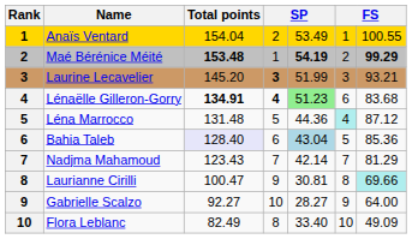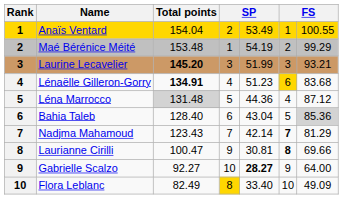Maé Bérénice Méité | Total points: bold -> normal
Maé Bérénice Méité | column 5: bold -> normal
Maé Bérénice Méité | column 7: bold -> normal
Laurine Lecavelier | Total points: normal -> bold
Laurine Lecavelier | column 4: bold -> normal
Lénaëlle Gilleron-Gorry | column 4: bold -> normal
Lénaëlle Gilleron-Gorry | column 5: lightgreen background -> no background
Lénaëlle Gilleron-Gorry | column 6: no background -> gold background
Léna Marrocco | Total points: no background -> lightgrey background
Léna Marrocco | column 6: paleturquoise background -> no background
Bahia Taleb | Total points: lavender background -> no background
Bahia Taleb | column 5: lightblue background -> no background
Bahia Taleb | column 7: no background -> lightgrey background
Nadjma Mahamoud | column 6: normal -> bold
Laurianne Cirilli | column 6: normal -> bold
Laurianne Cirilli | column 7: paleturquoise background -> no background
Gabrielle Scalzo | column 5: normal -> bold
Flora Leblanc | column 4: no background -> gold background
